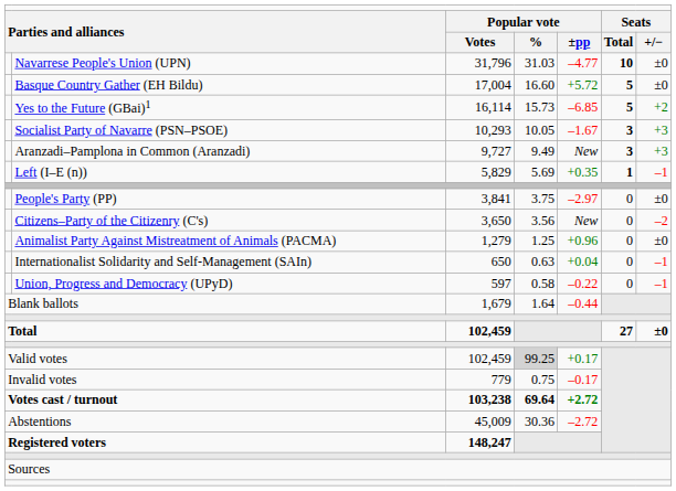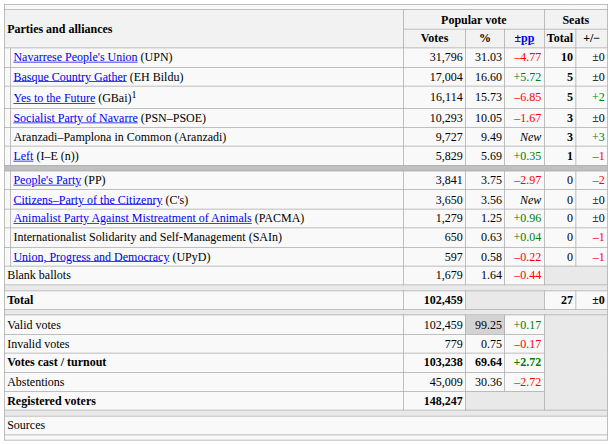Socialist Party of Navarre (PSN–PSOE) | column 7: +3 -> ±0
People's Party (PP) | column 7: ±0 -> –2
Citizens–Party of the Citizenry (C's) | column 7: –2 -> ±0
